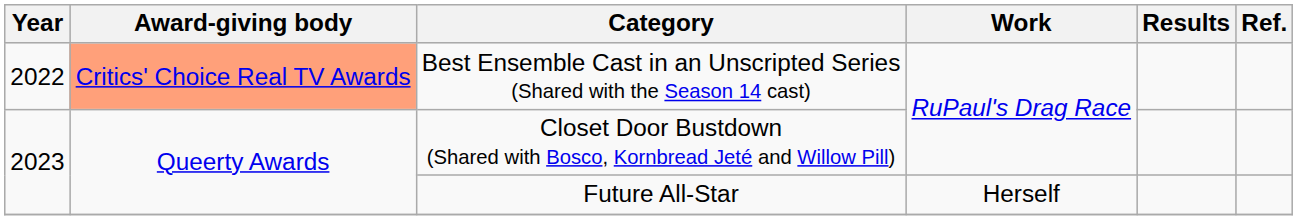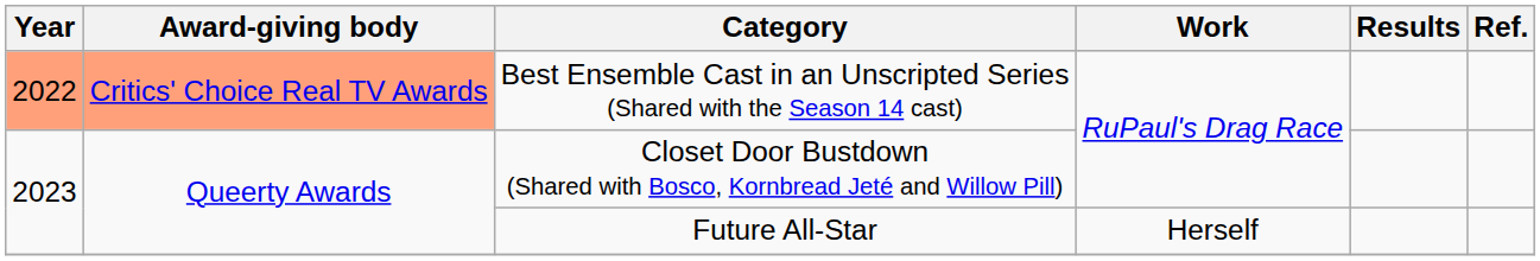row 2 | Year: no background -> lightsalmon background
